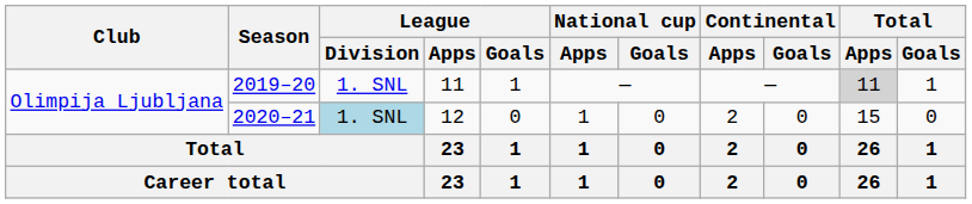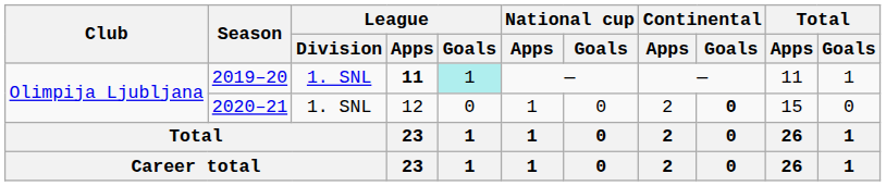2019–20 | League / Apps: normal -> bold
2019–20 | League / Goals: no background -> paleturquoise background
2019–20 | Total / Apps: lightgrey background -> no background
2020–21 | League / Division: lightblue background -> no background
2020–21 | Continental / Goals: normal -> bold
